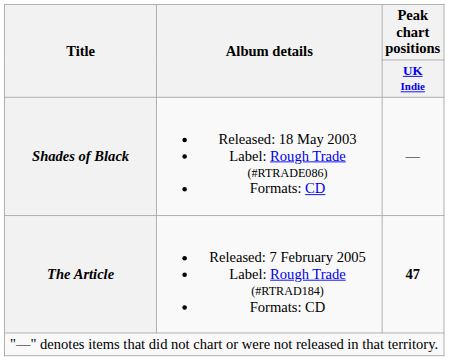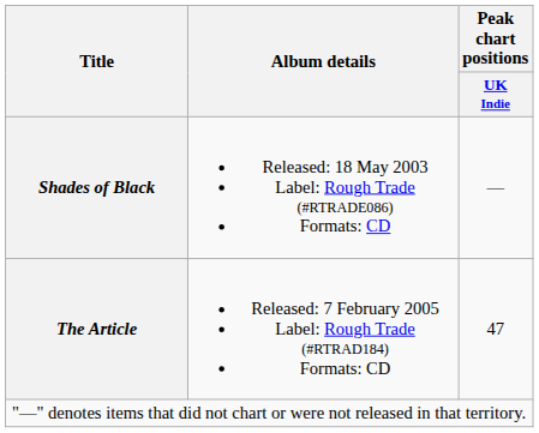The Article | Peak chart positions / UK Indie: bold -> normal
